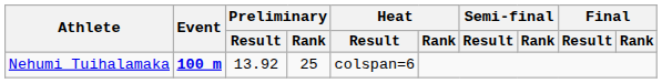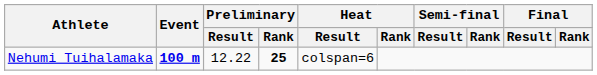Nehumi Tuihalamaka | Preliminary / Result: 13.92 -> 12.22
Nehumi Tuihalamaka | Preliminary / Rank: normal -> bold
